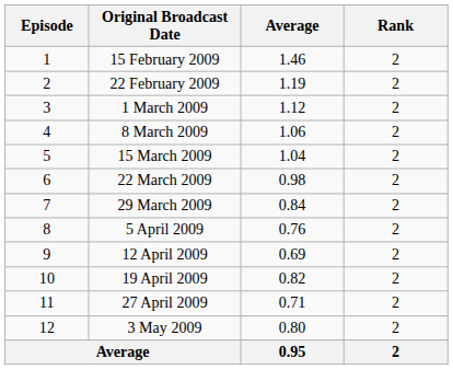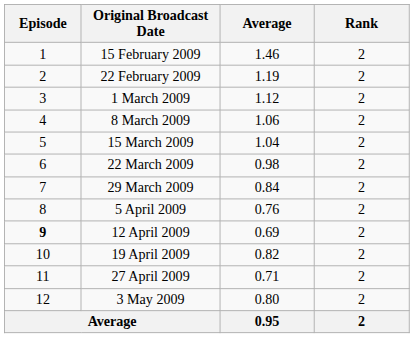12 April 2009 | Episode: normal -> bold
